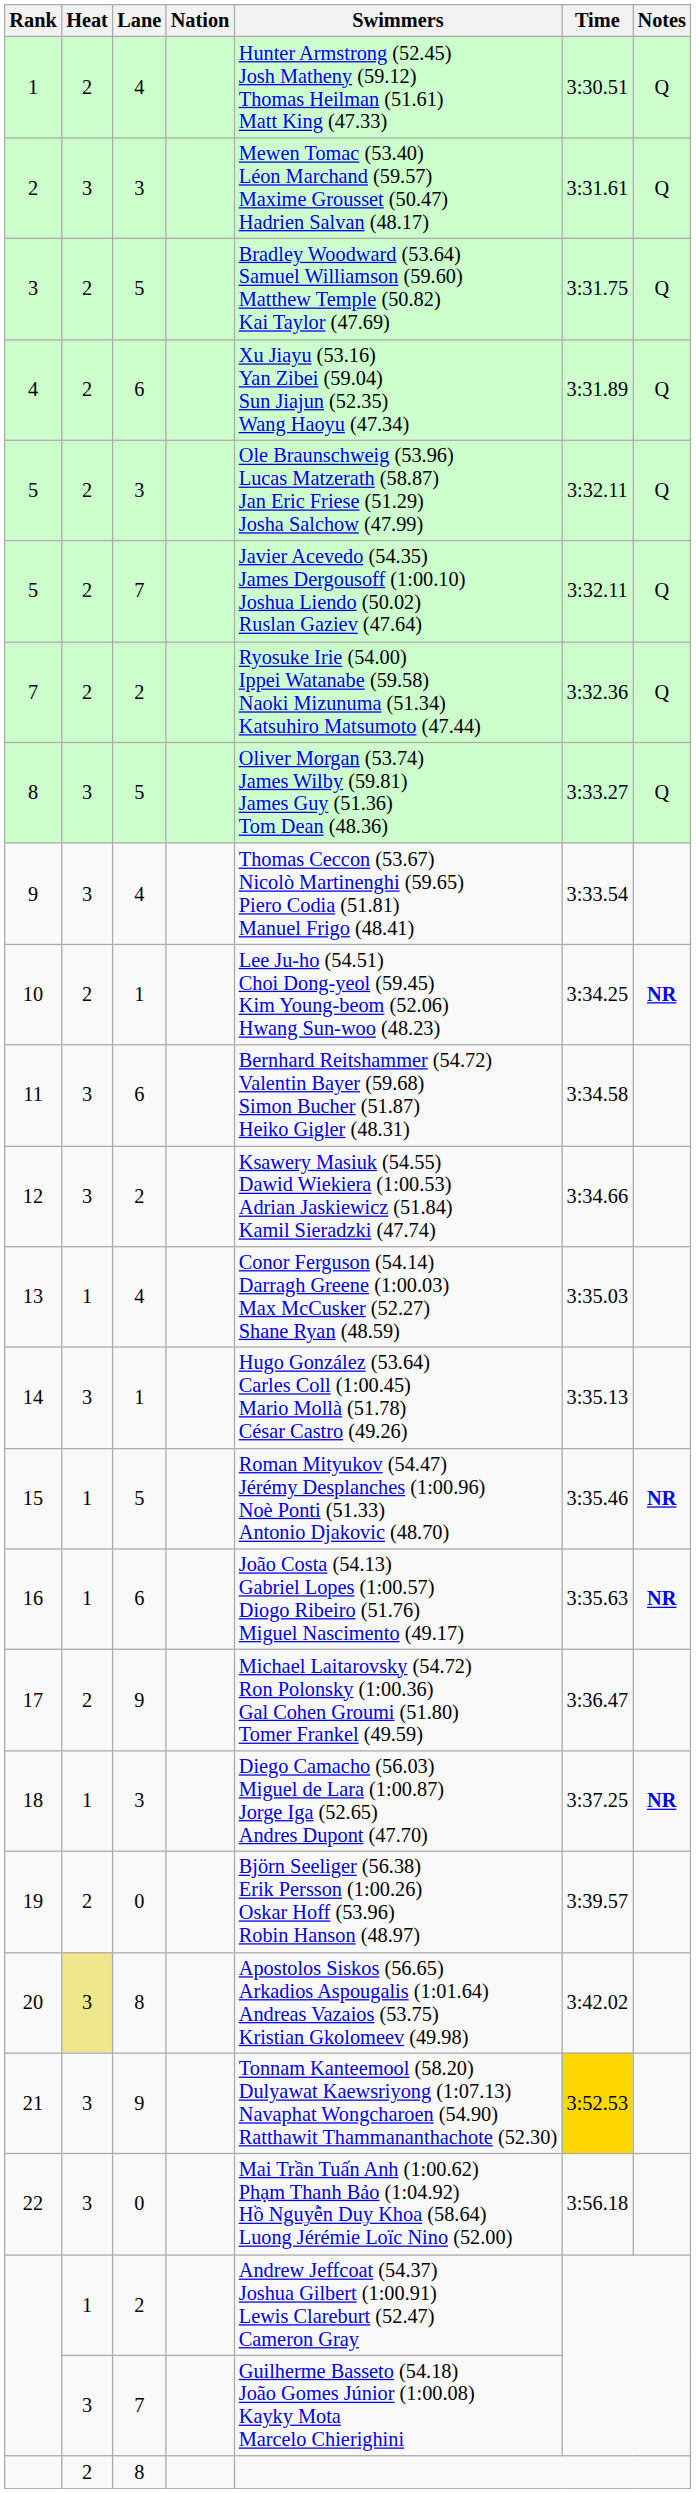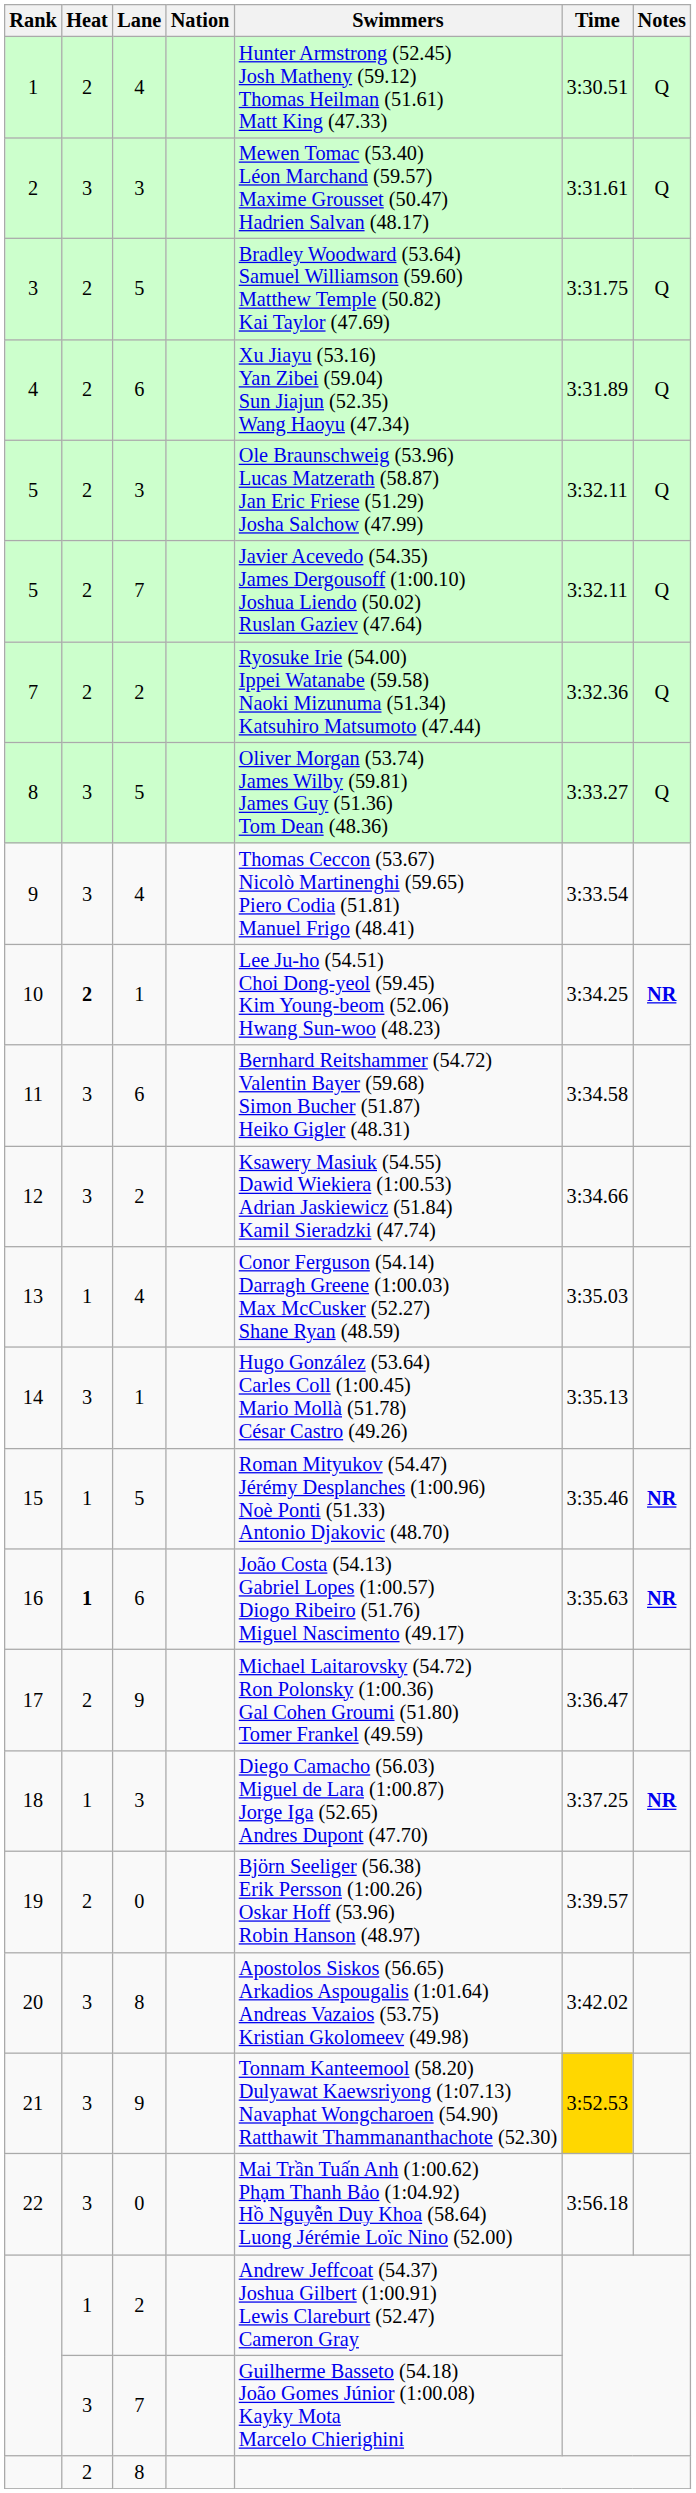10 | Heat: normal -> bold
16 | Heat: normal -> bold
20 | Heat: khaki background -> no background
